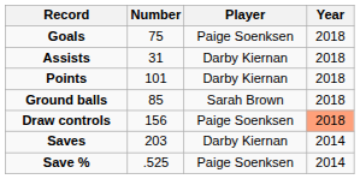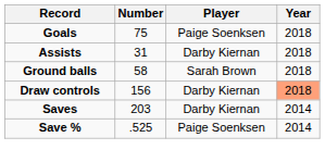- row: Points | 101 | Darby Kiernan | 2018
Ground balls | Number: 85 -> 58
Draw controls | Player: Paige Soenksen -> Darby Kiernan
